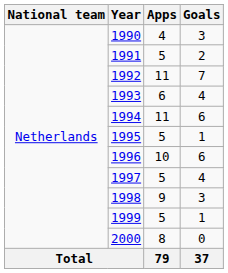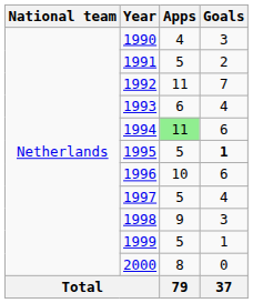1994 | Apps: no background -> lightgreen background
1995 | Goals: normal -> bold
